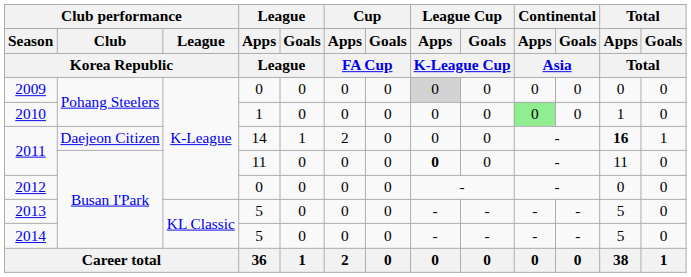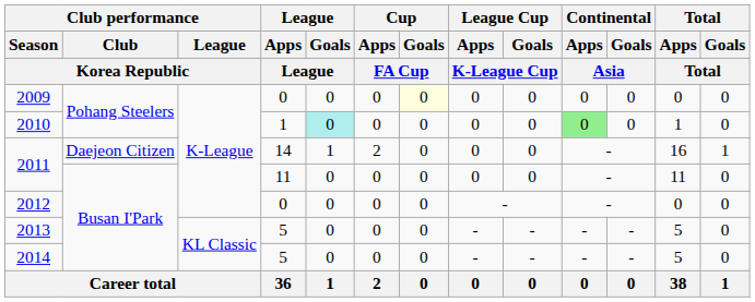2009 | Cup / Goals / FA Cup: no background -> lightyellow background
2009 | League Cup / Apps / K-League Cup: lightgrey background -> no background
2010 | League / Goals / League: no background -> paleturquoise background
2011 / 14 | Total / Apps / Total: bold -> normal
2011 / 11 | League Cup / Apps / K-League Cup: bold -> normal
